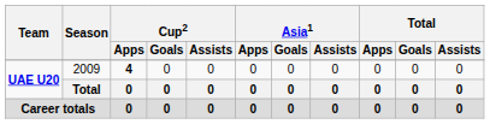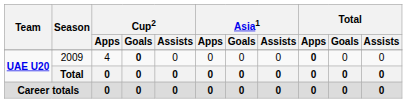UAE U20 / 2009 | Cup2 / Apps: bold -> normal
UAE U20 / 2009 | Cup2 / Goals: normal -> bold
UAE U20 / 2009 | Total / Apps: normal -> bold
